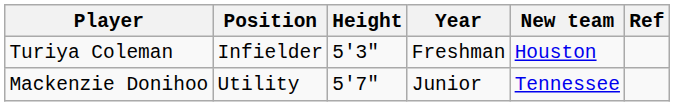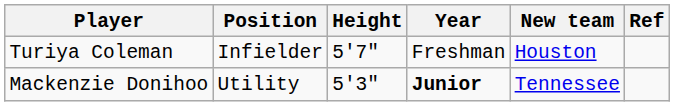Turiya Coleman | Height: 5'3" -> 5'7"
Mackenzie Donihoo | Height: 5'7" -> 5'3"
Mackenzie Donihoo | Year: normal -> bold
